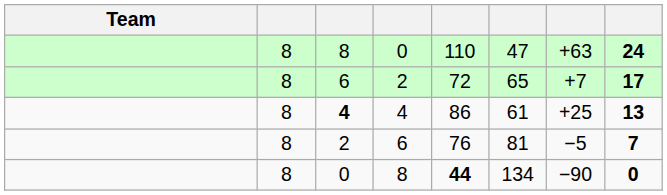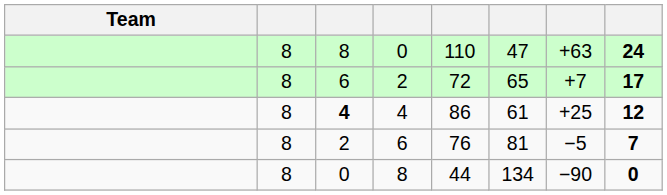row 4 | column 8: 13 -> 12
row 6 | column 5: bold -> normal
